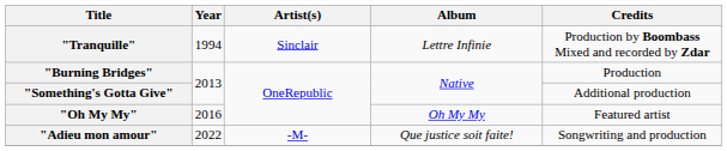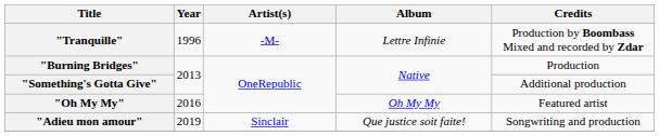"Tranquille" | Year: 1994 -> 1996
"Tranquille" | Artist(s): Sinclair -> -M-
"Adieu mon amour" | Year: 2022 -> 2019
"Adieu mon amour" | Artist(s): -M- -> Sinclair
